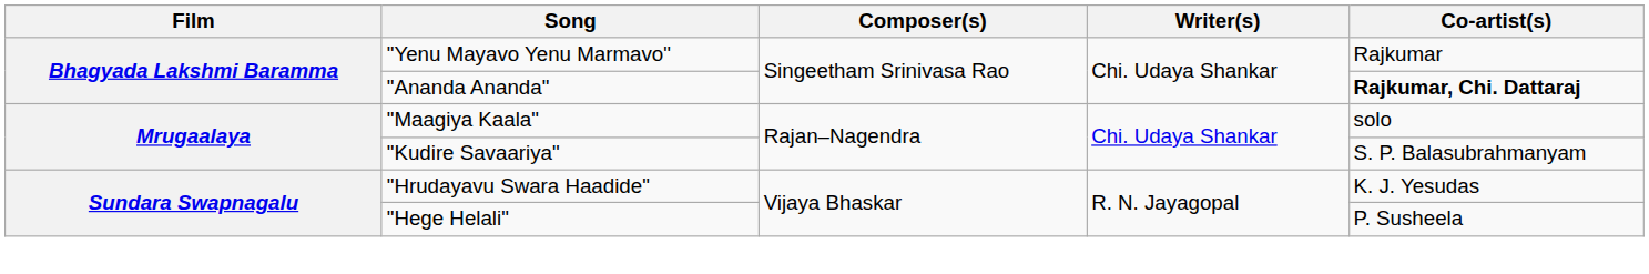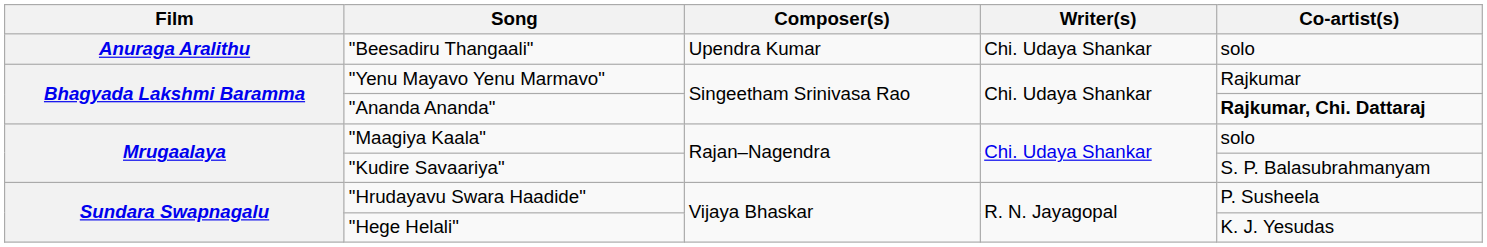+ row: Anuraga Aralithu | "Beesadiru Thangaali" | Upendra Kumar | Chi. Udaya Shankar | solo
"Hrudayavu Swara Haadide" | Co-artist(s): K. J. Yesudas -> P. Susheela
"Hege Helali" | Co-artist(s): P. Susheela -> K. J. Yesudas
